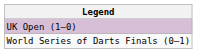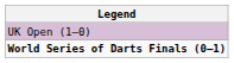row 3 | column 1: normal -> bold
